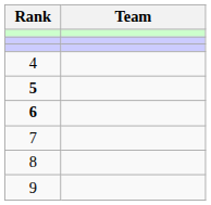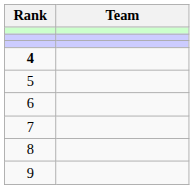row 5 | Rank: normal -> bold
row 6 | Rank: bold -> normal
row 7 | Rank: bold -> normal
